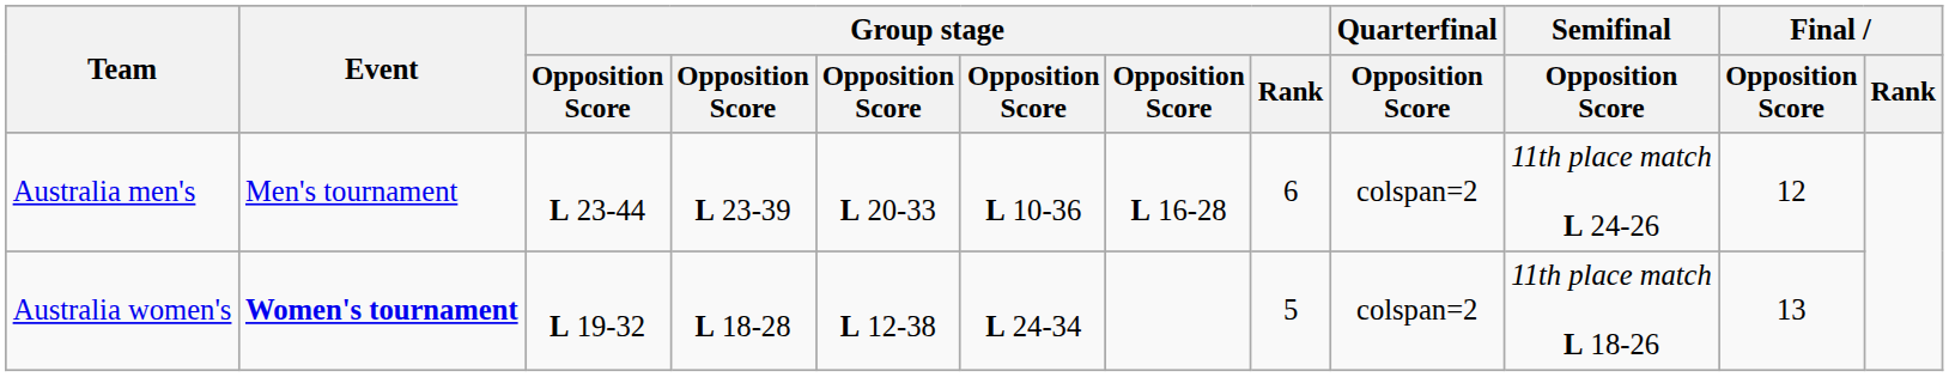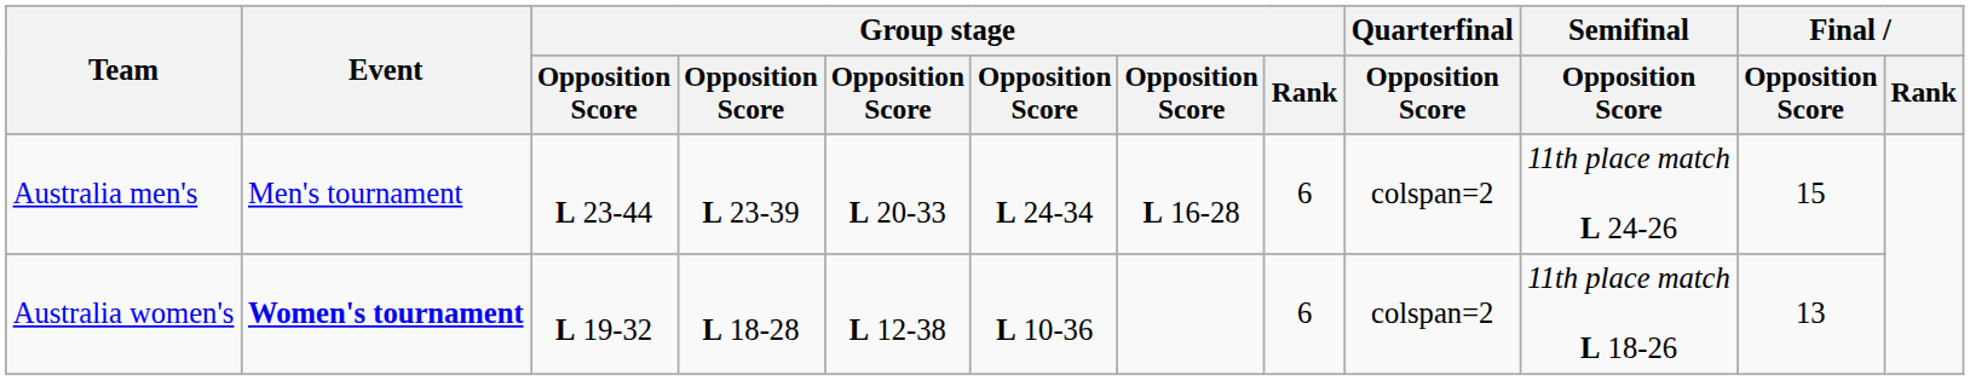Australia men's | column 6: L 10-36 -> L 24-34
Australia men's | Final / Opposition Score: 12 -> 15
Australia women's | column 6: L 24-34 -> L 10-36
Australia women's | Group stage / Rank: 5 -> 6
